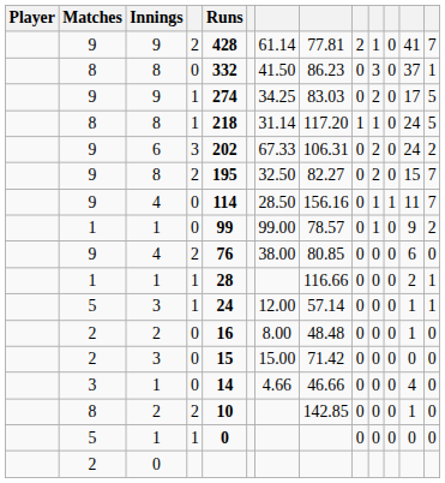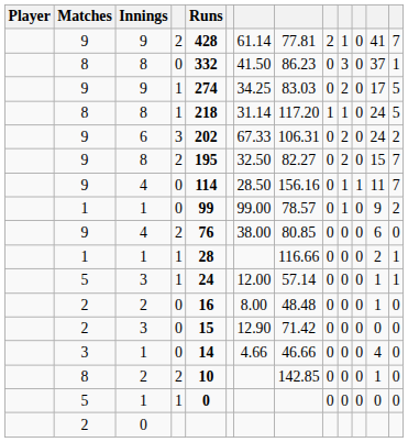row 14 | column 7: 15.00 -> 12.90
